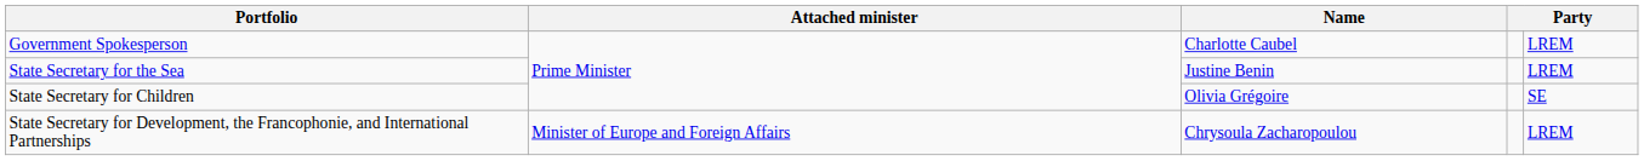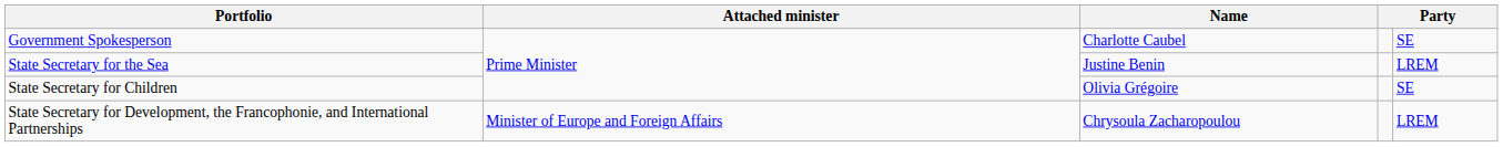Government Spokesperson | column 5: LREM -> SE
